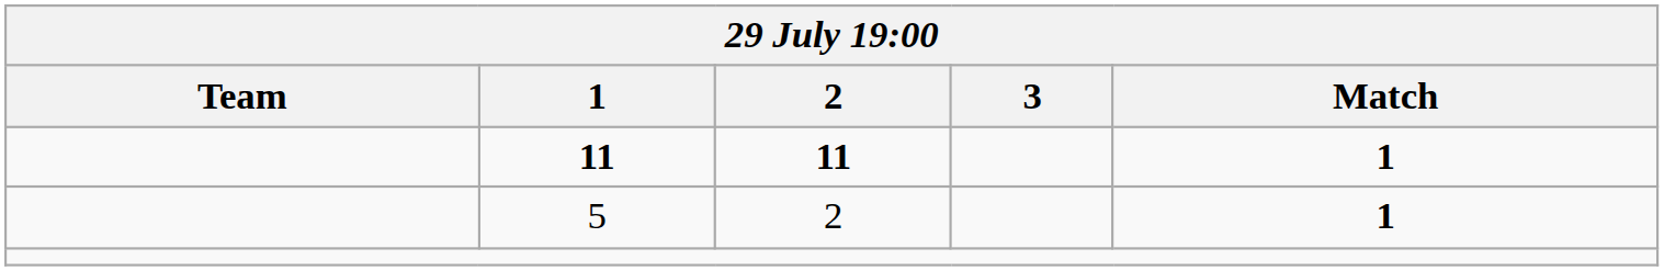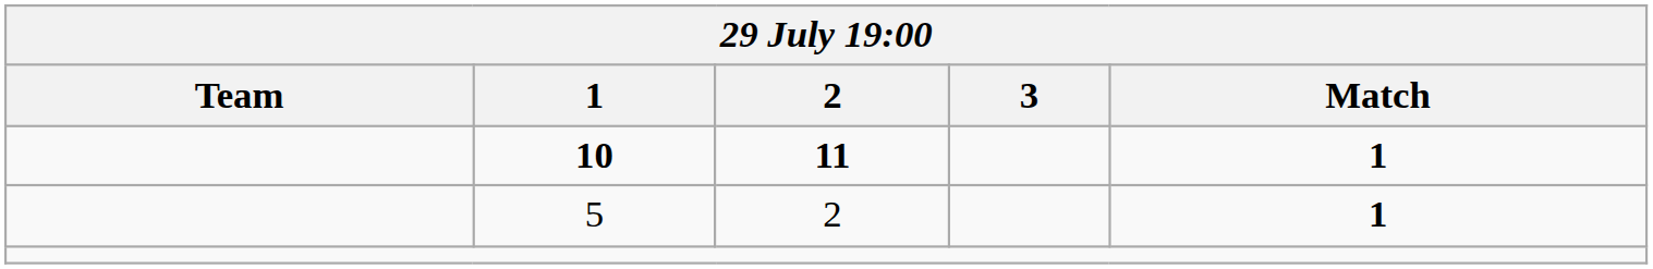row 3 | 1: 11 -> 10
